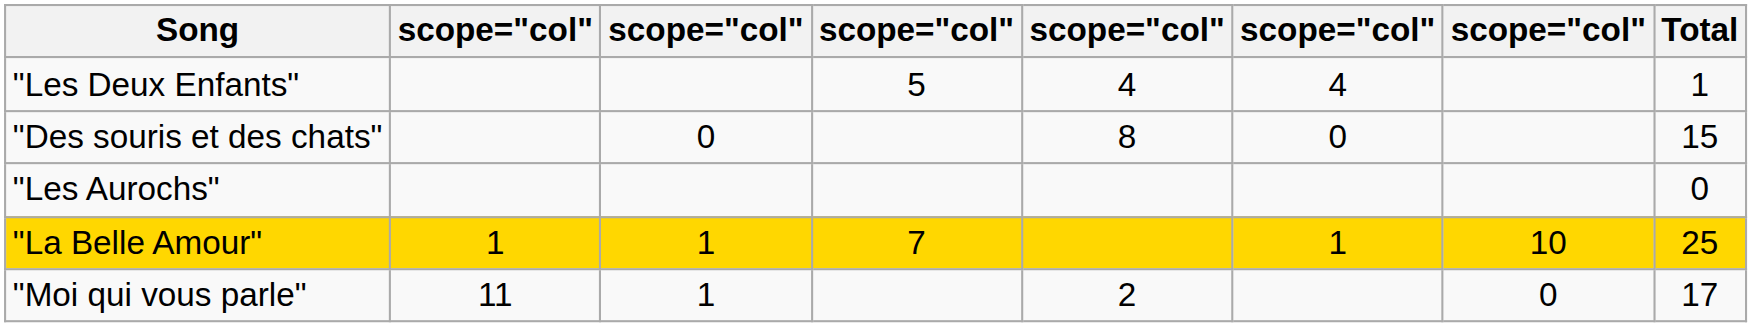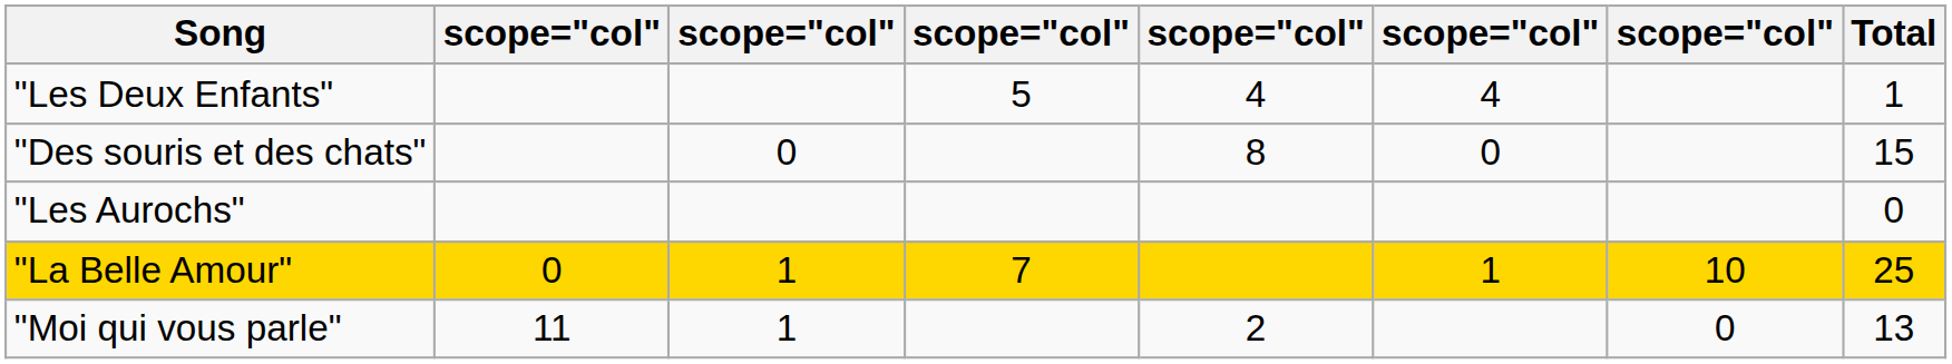"La Belle Amour" | column 2: 1 -> 0
"Moi qui vous parle" | Total: 17 -> 13
